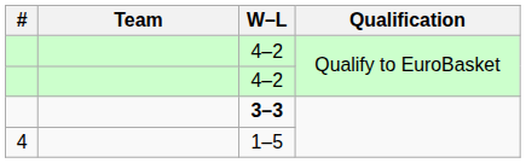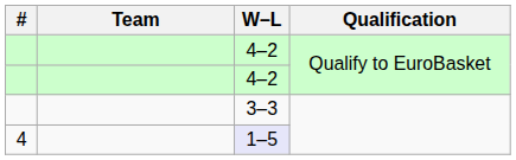3–3 | W–L: bold -> normal
1–5 | W–L: no background -> lavender background
